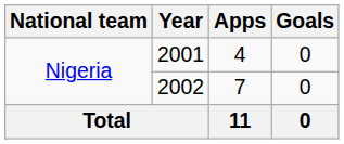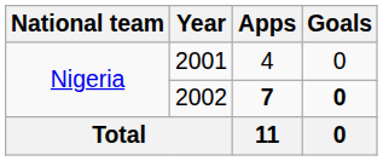2002 | Apps: normal -> bold
2002 | Goals: normal -> bold
